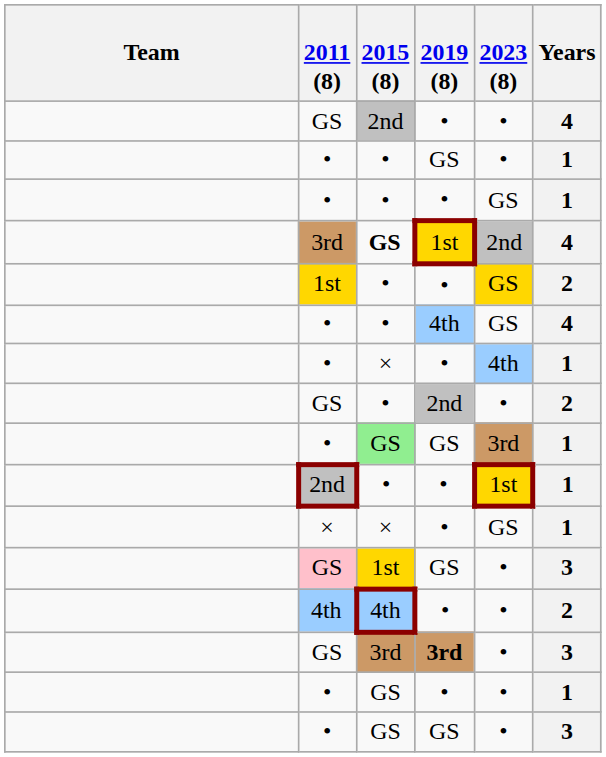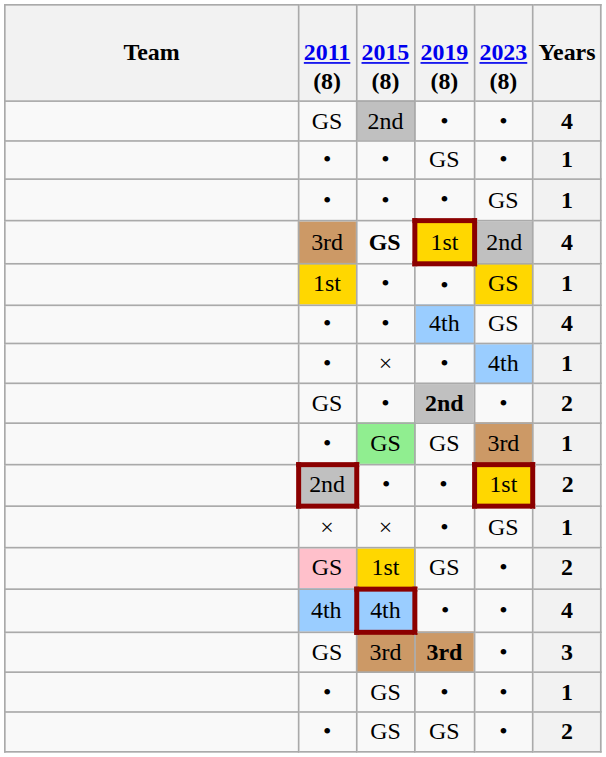row 6 | Years: 2 -> 1
row 9 | 2019 (8): normal -> bold
row 11 | Years: 1 -> 2
row 13 | Years: 3 -> 2
row 14 | Years: 2 -> 4
row 17 | Years: 3 -> 2
